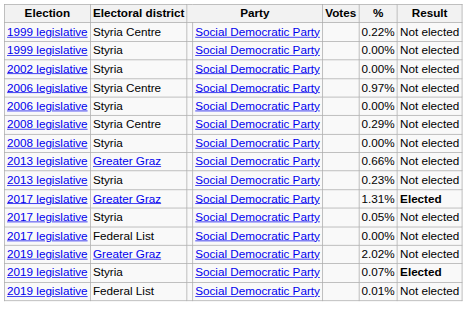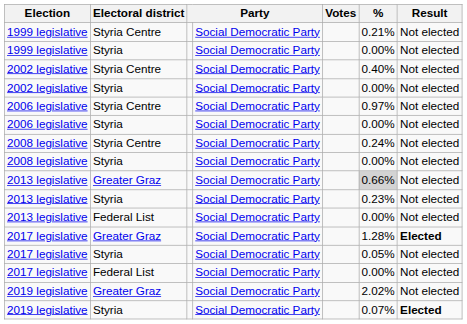1999 legislative / Styria Centre | %: 0.22% -> 0.21%
+ row: 2002 legislative | Styria Centre | Social Democratic Party | 0.40% | Not elected
2008 legislative / Styria Centre | %: 0.29% -> 0.24%
2013 legislative / Greater Graz | %: no background -> lightgrey background
+ row: 2013 legislative | Federal List | Social Democratic Party | 0.00% | Not elected
2017 legislative / Greater Graz | %: 1.31% -> 1.28%
- row: 2019 legislative | Federal List | Social Democratic Party | 0.01% | Not elected
